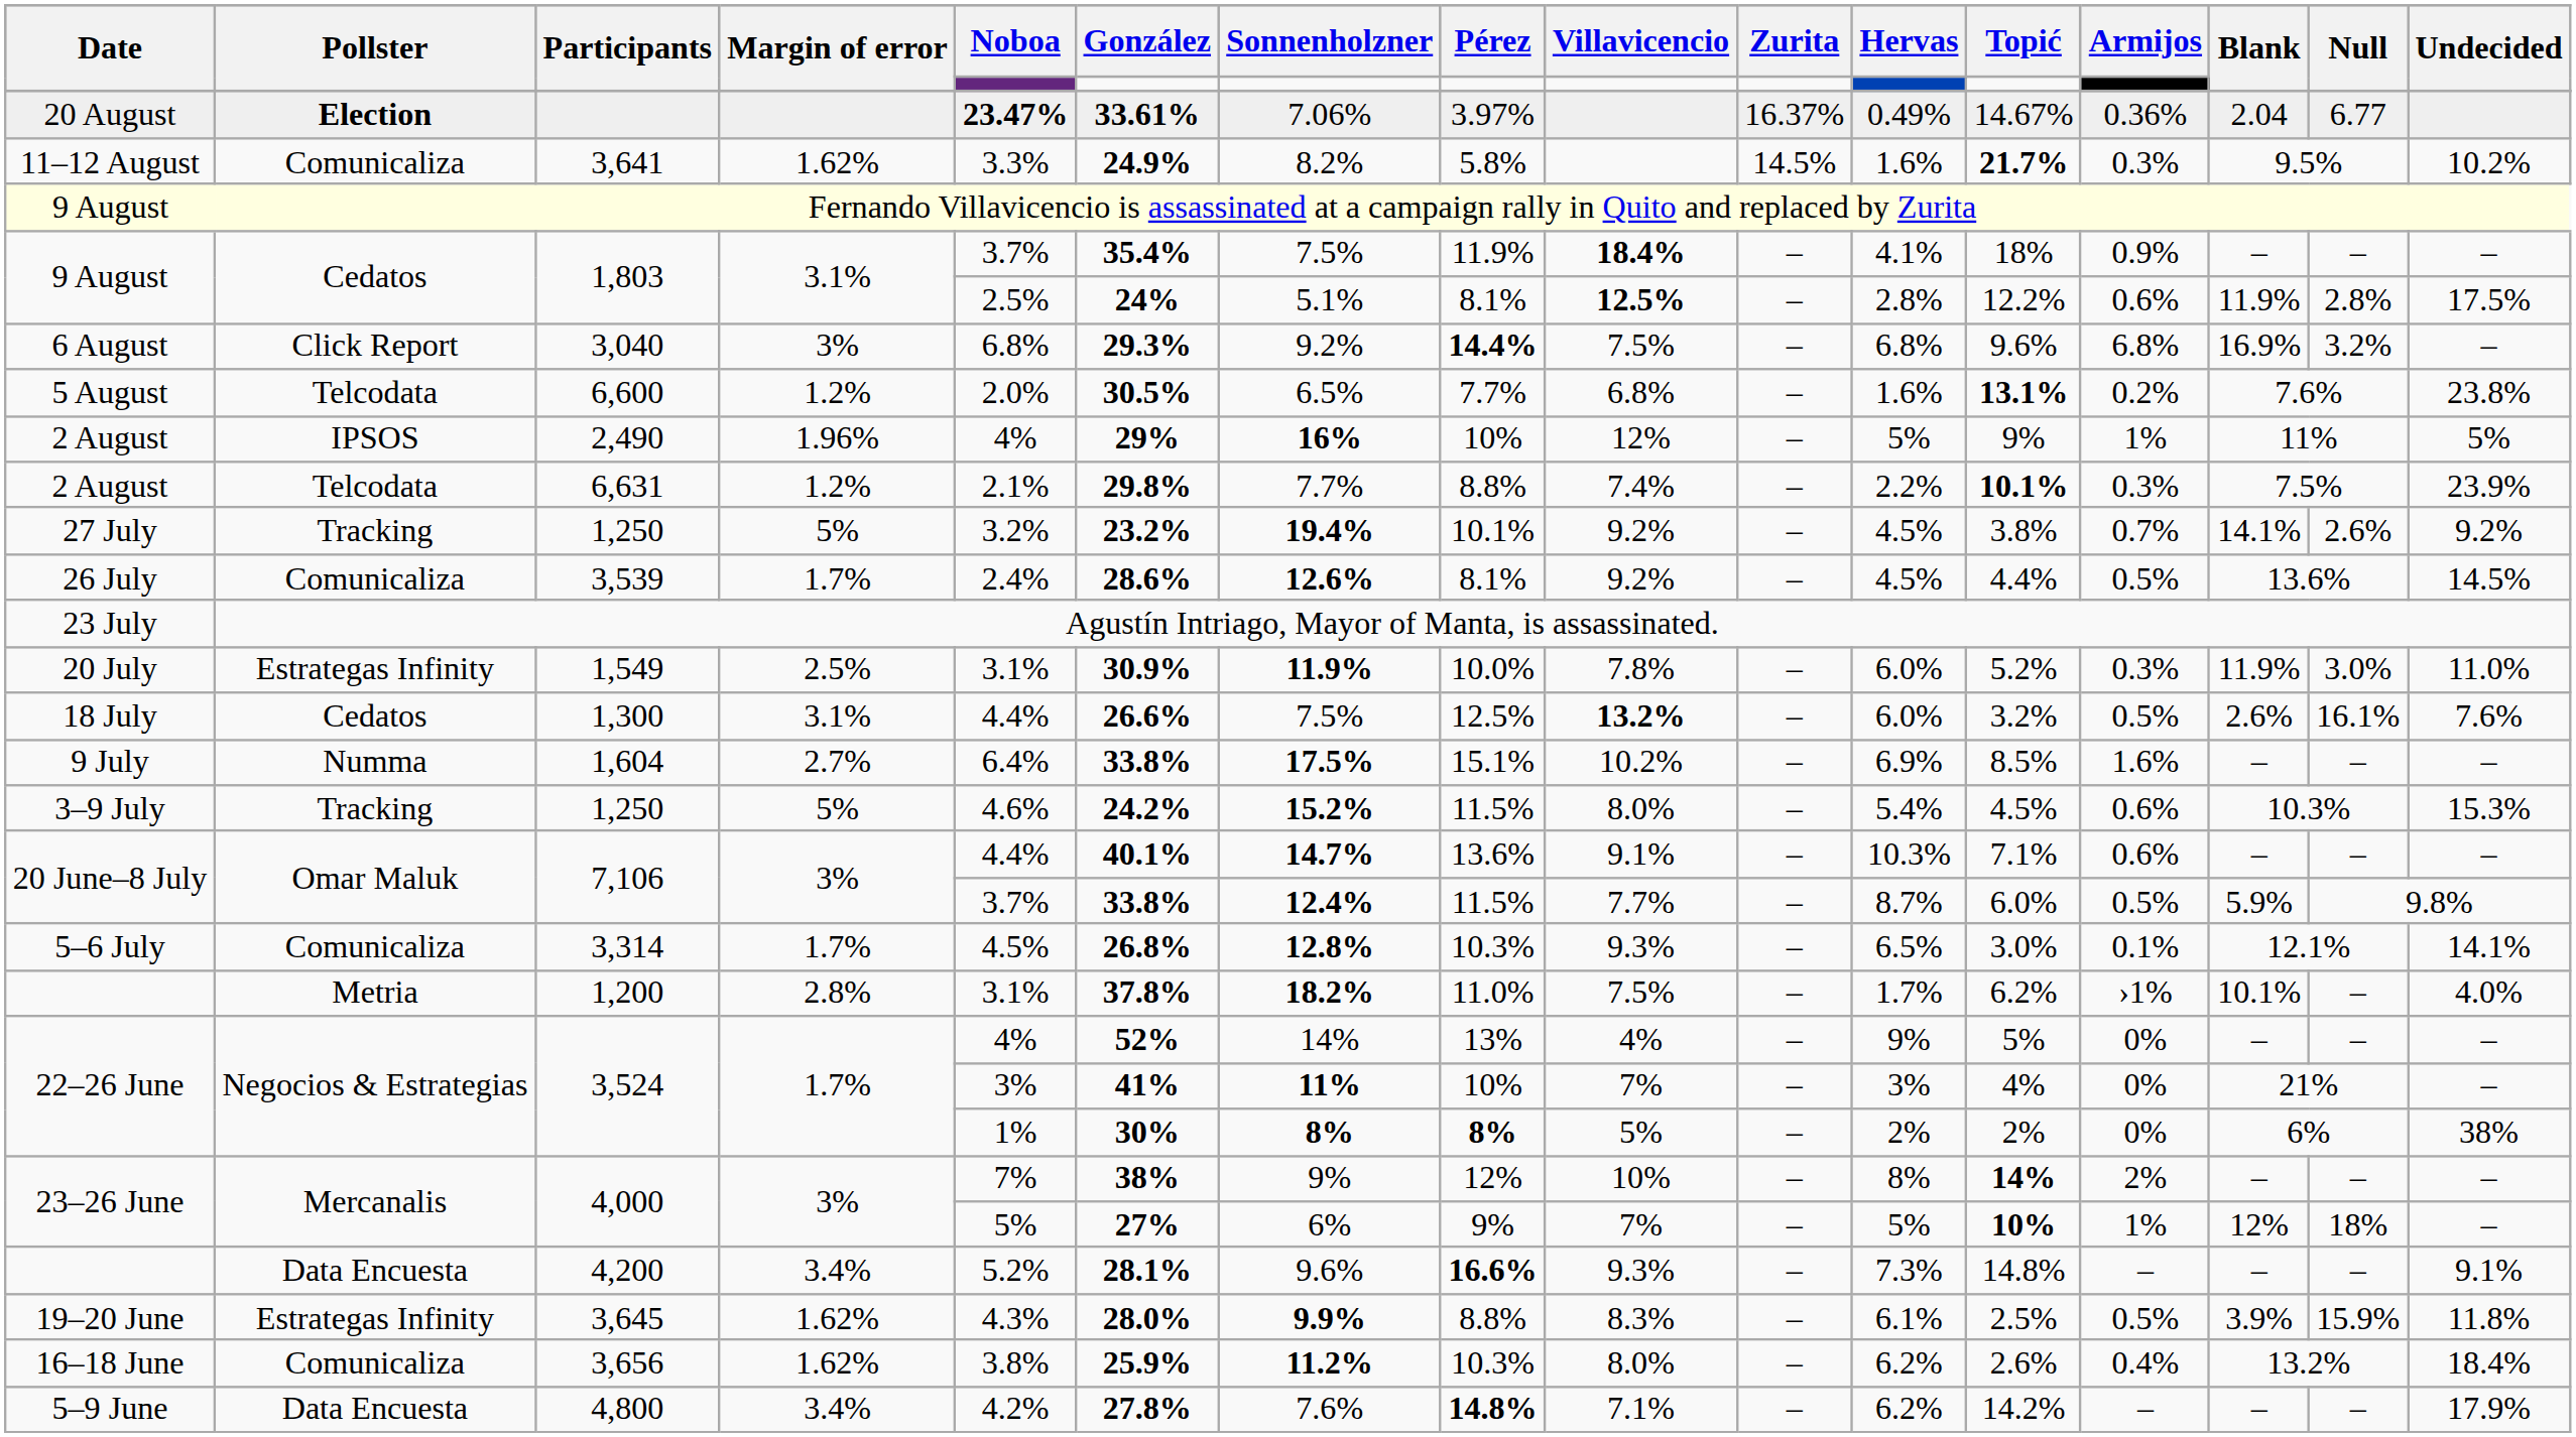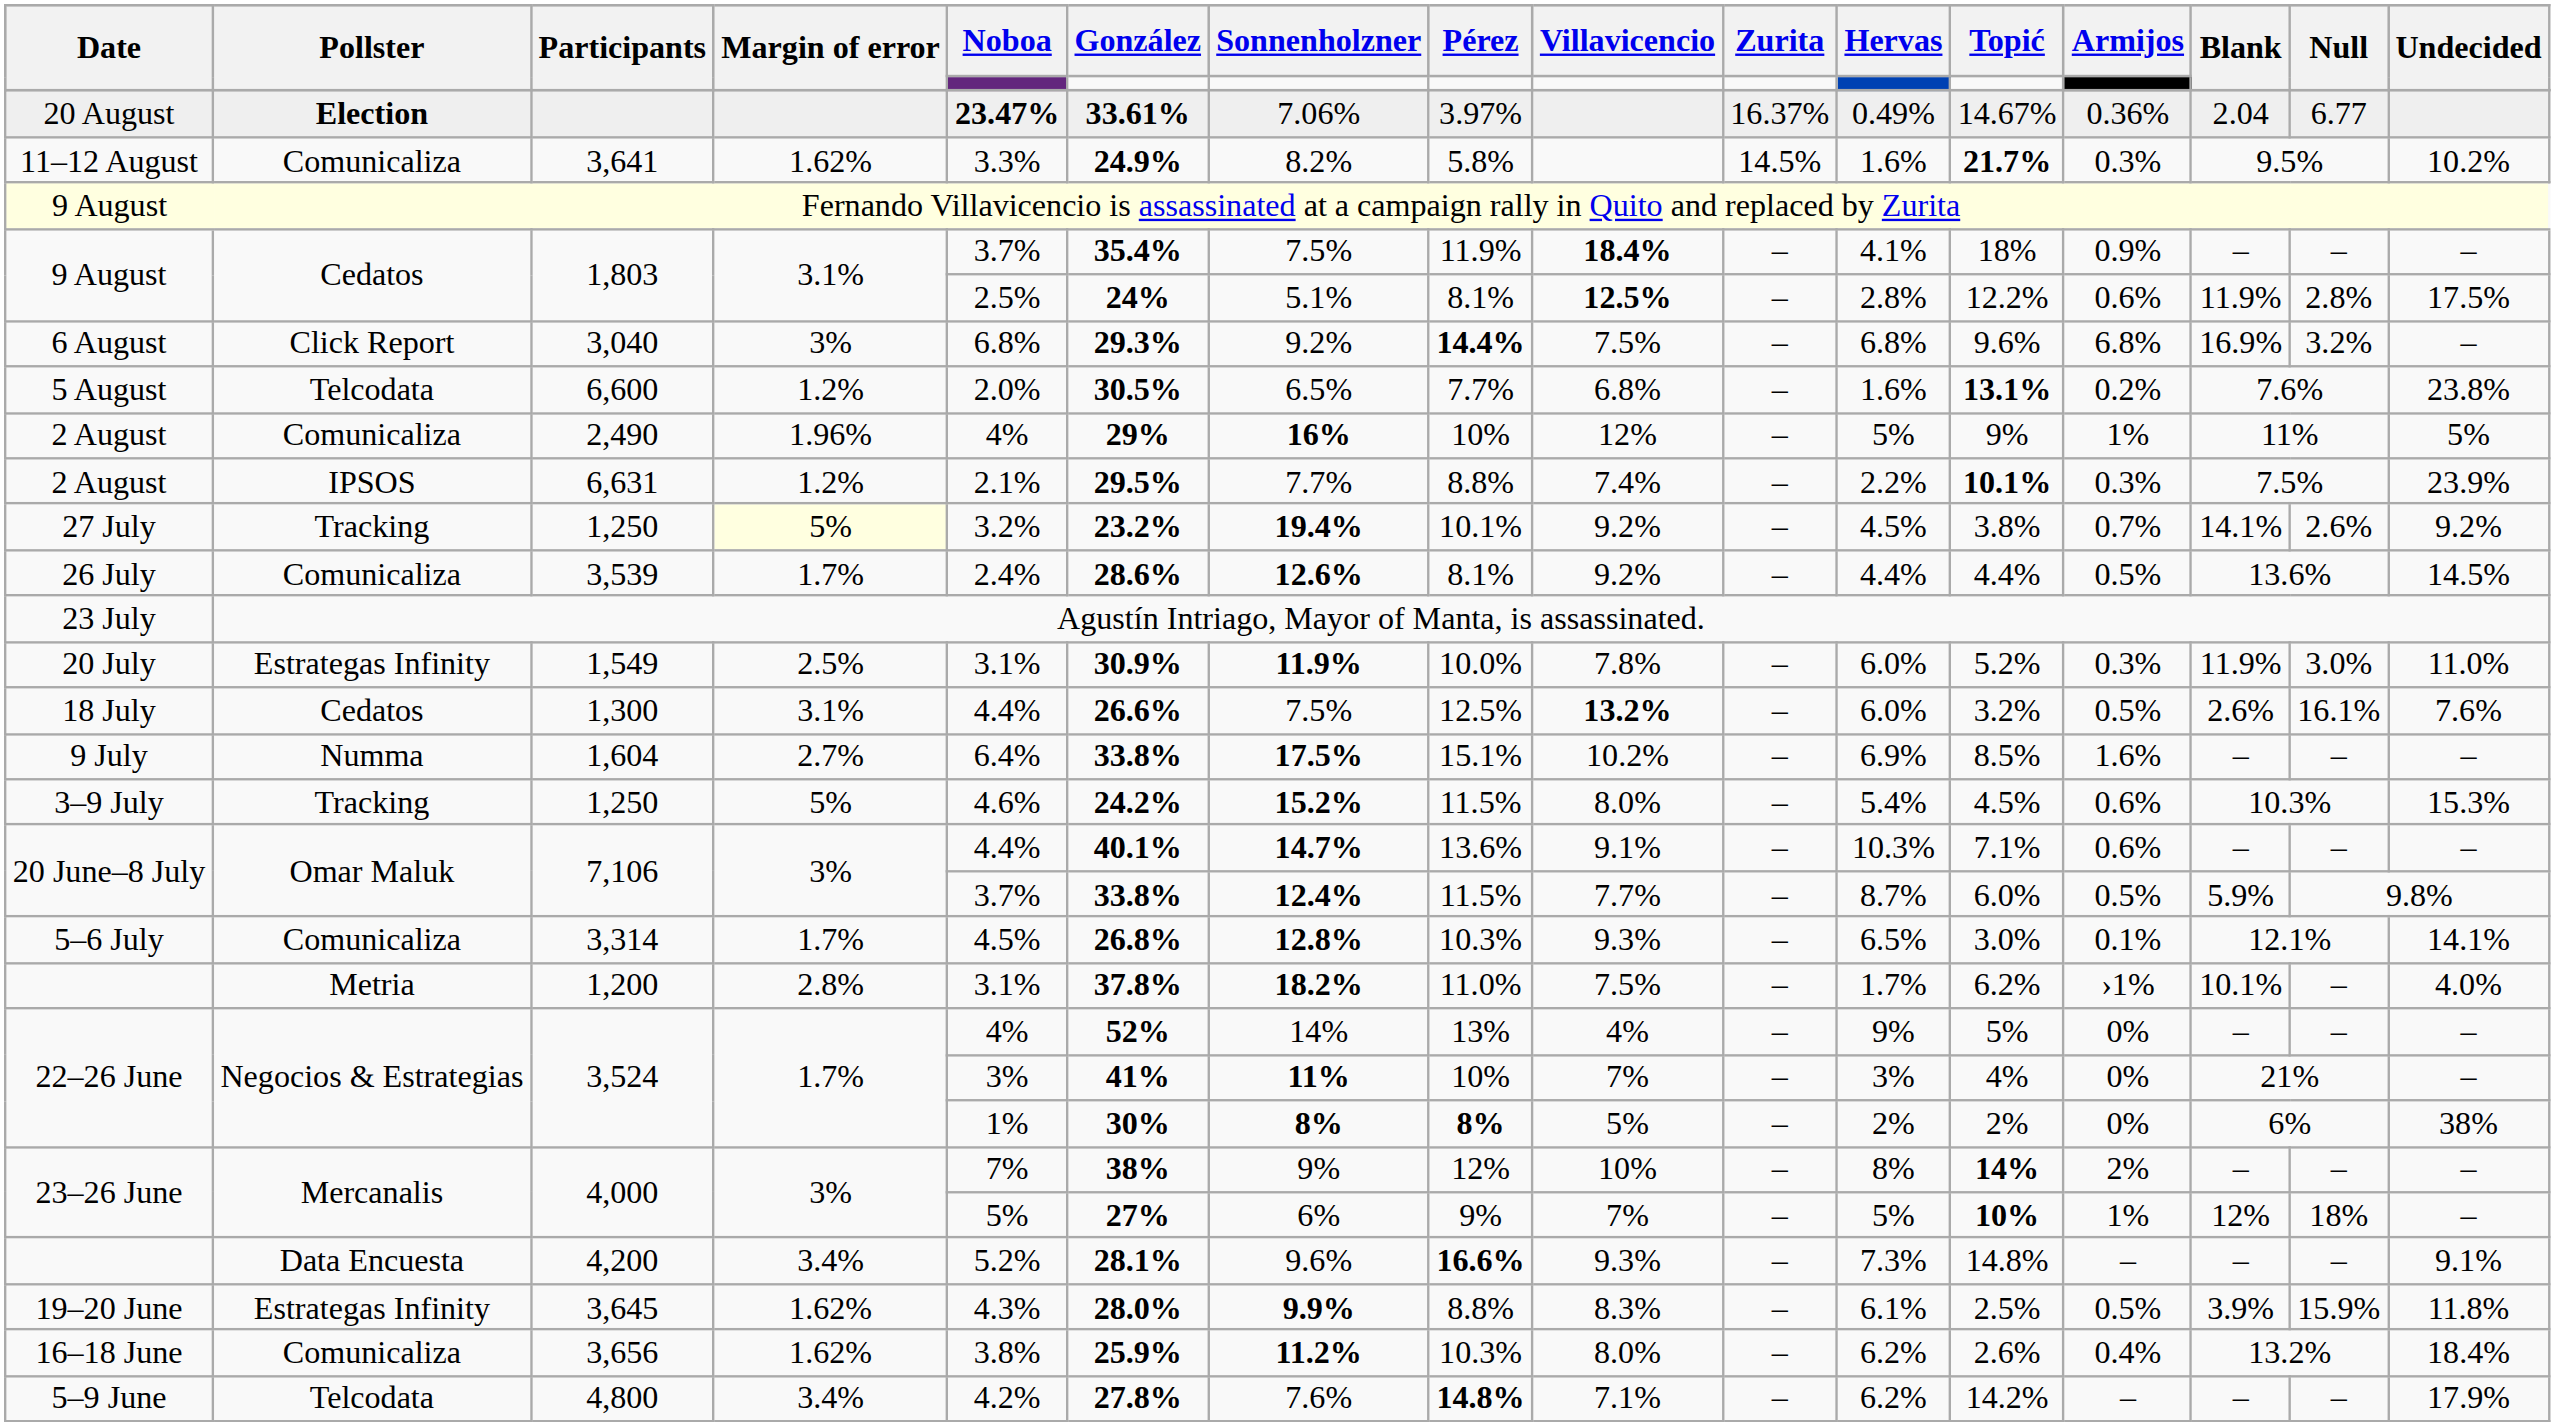2,490 | Pollster: IPSOS -> Comunicaliza
6,631 | Pollster: Telcodata -> IPSOS
6,631 | González: 29.8% -> 29.5%
27 July / 1,250 | Margin of error: no background -> lightyellow background
3,539 | Hervas: 4.5% -> 4.4%
4,800 | Pollster: Data Encuesta -> Telcodata
